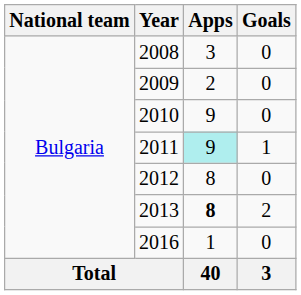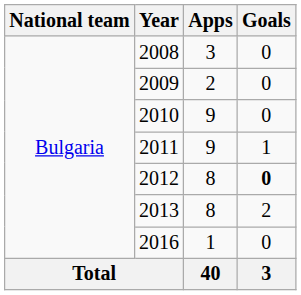2011 | Apps: paleturquoise background -> no background
2012 | Goals: normal -> bold
2013 | Apps: bold -> normal
